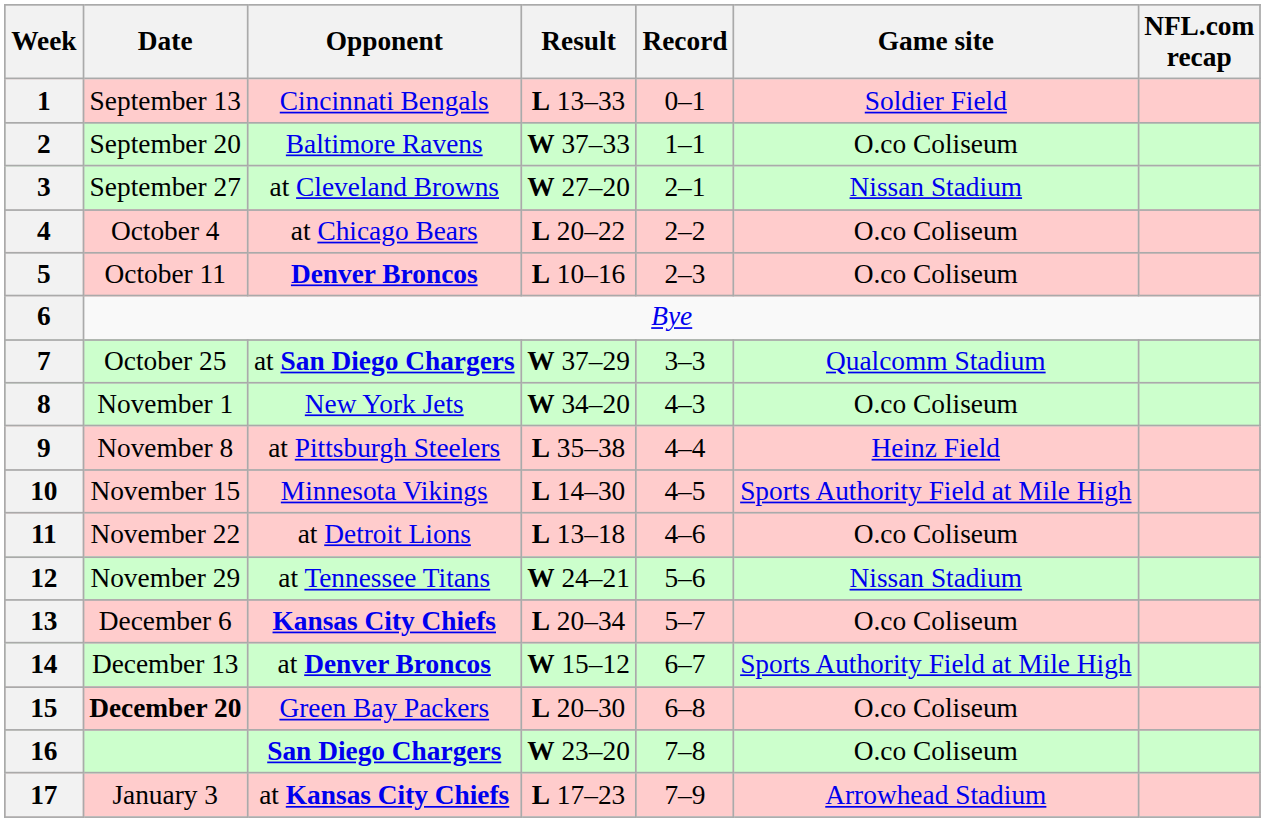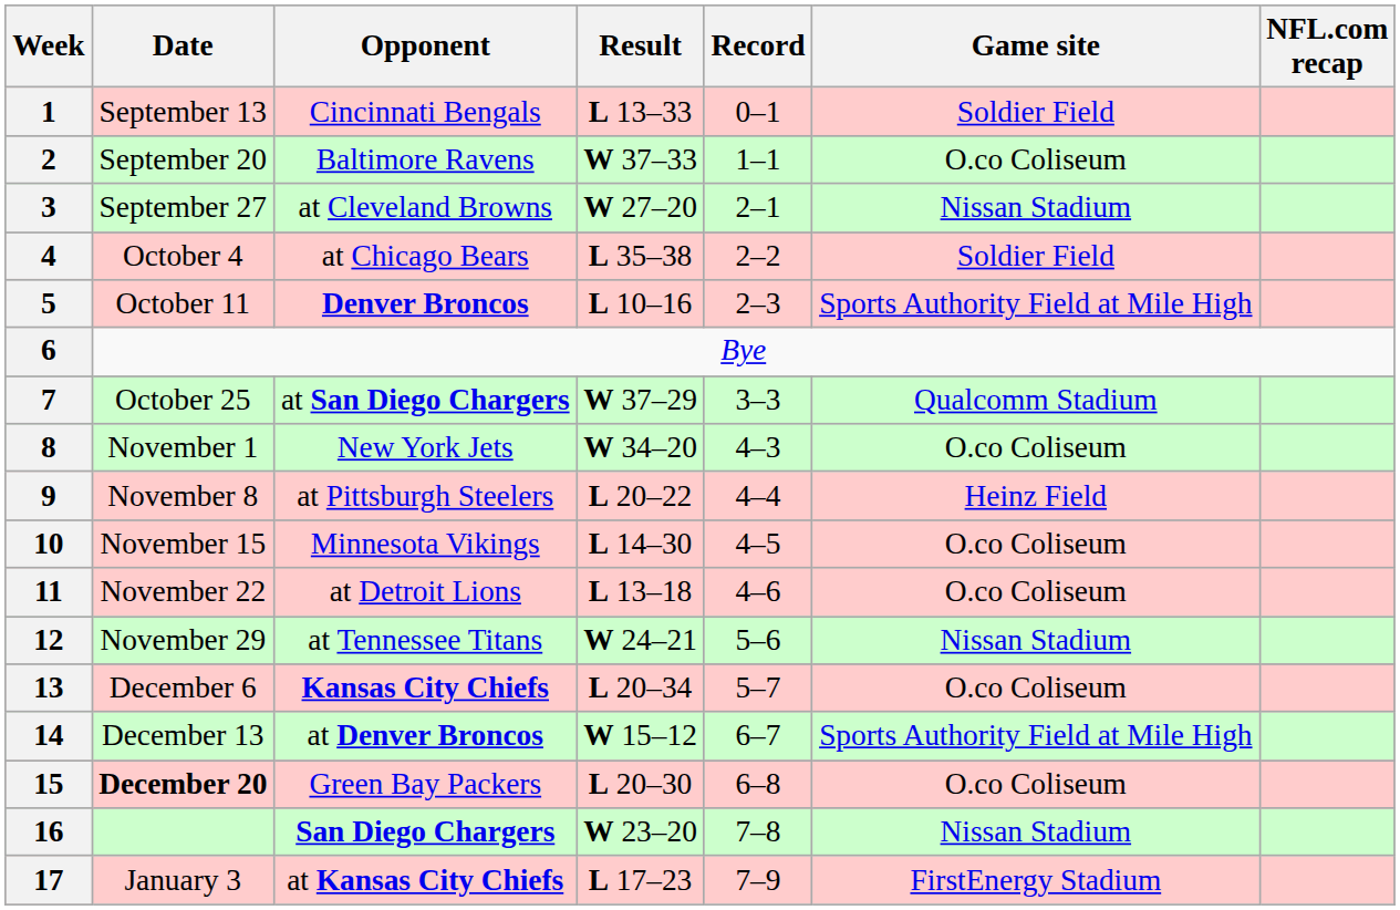4 | Result: L 20–22 -> L 35–38
4 | Game site: O.co Coliseum -> Soldier Field
5 | Game site: O.co Coliseum -> Sports Authority Field at Mile High
9 | Result: L 35–38 -> L 20–22
10 | Game site: Sports Authority Field at Mile High -> O.co Coliseum
16 | Game site: O.co Coliseum -> Nissan Stadium
17 | Game site: Arrowhead Stadium -> FirstEnergy Stadium
